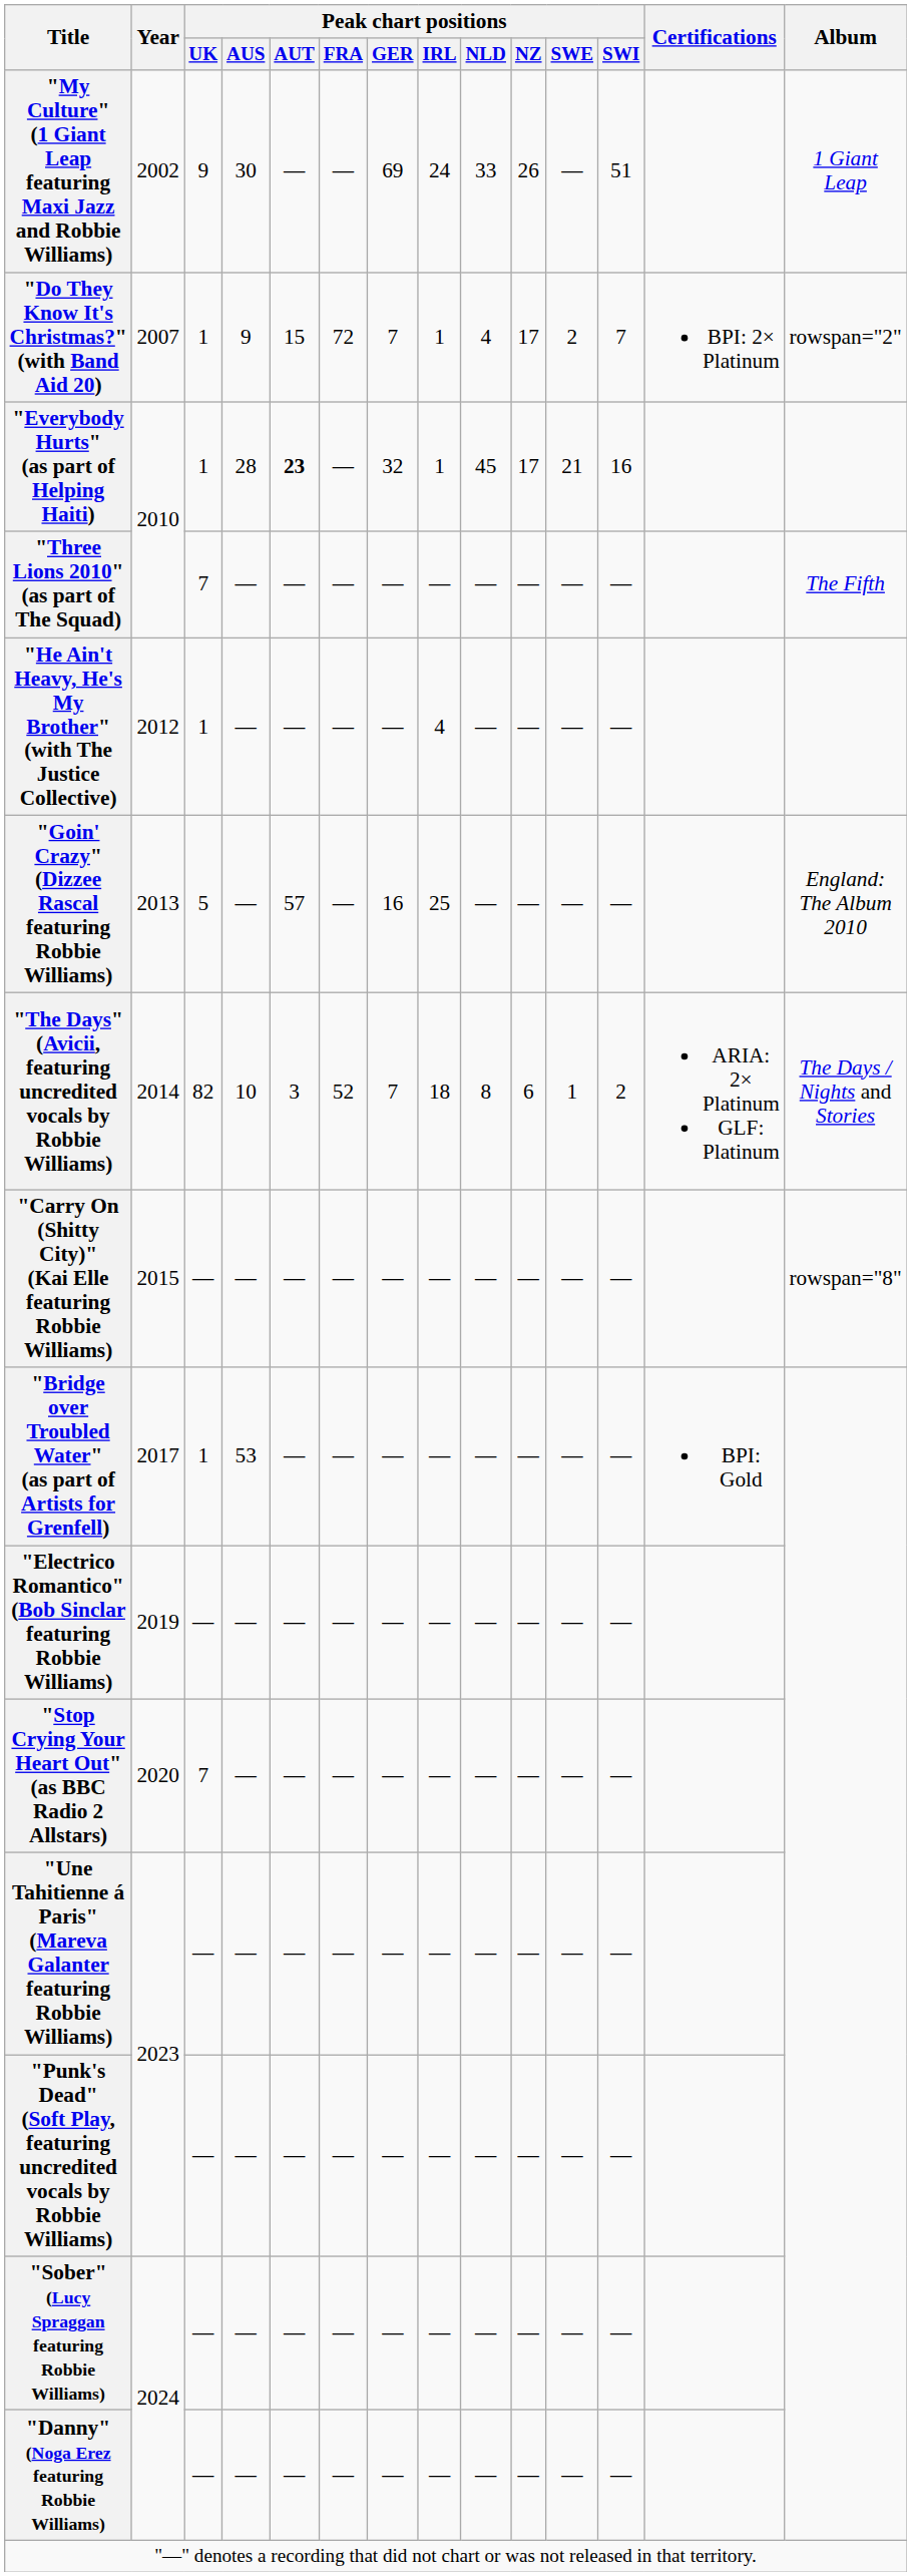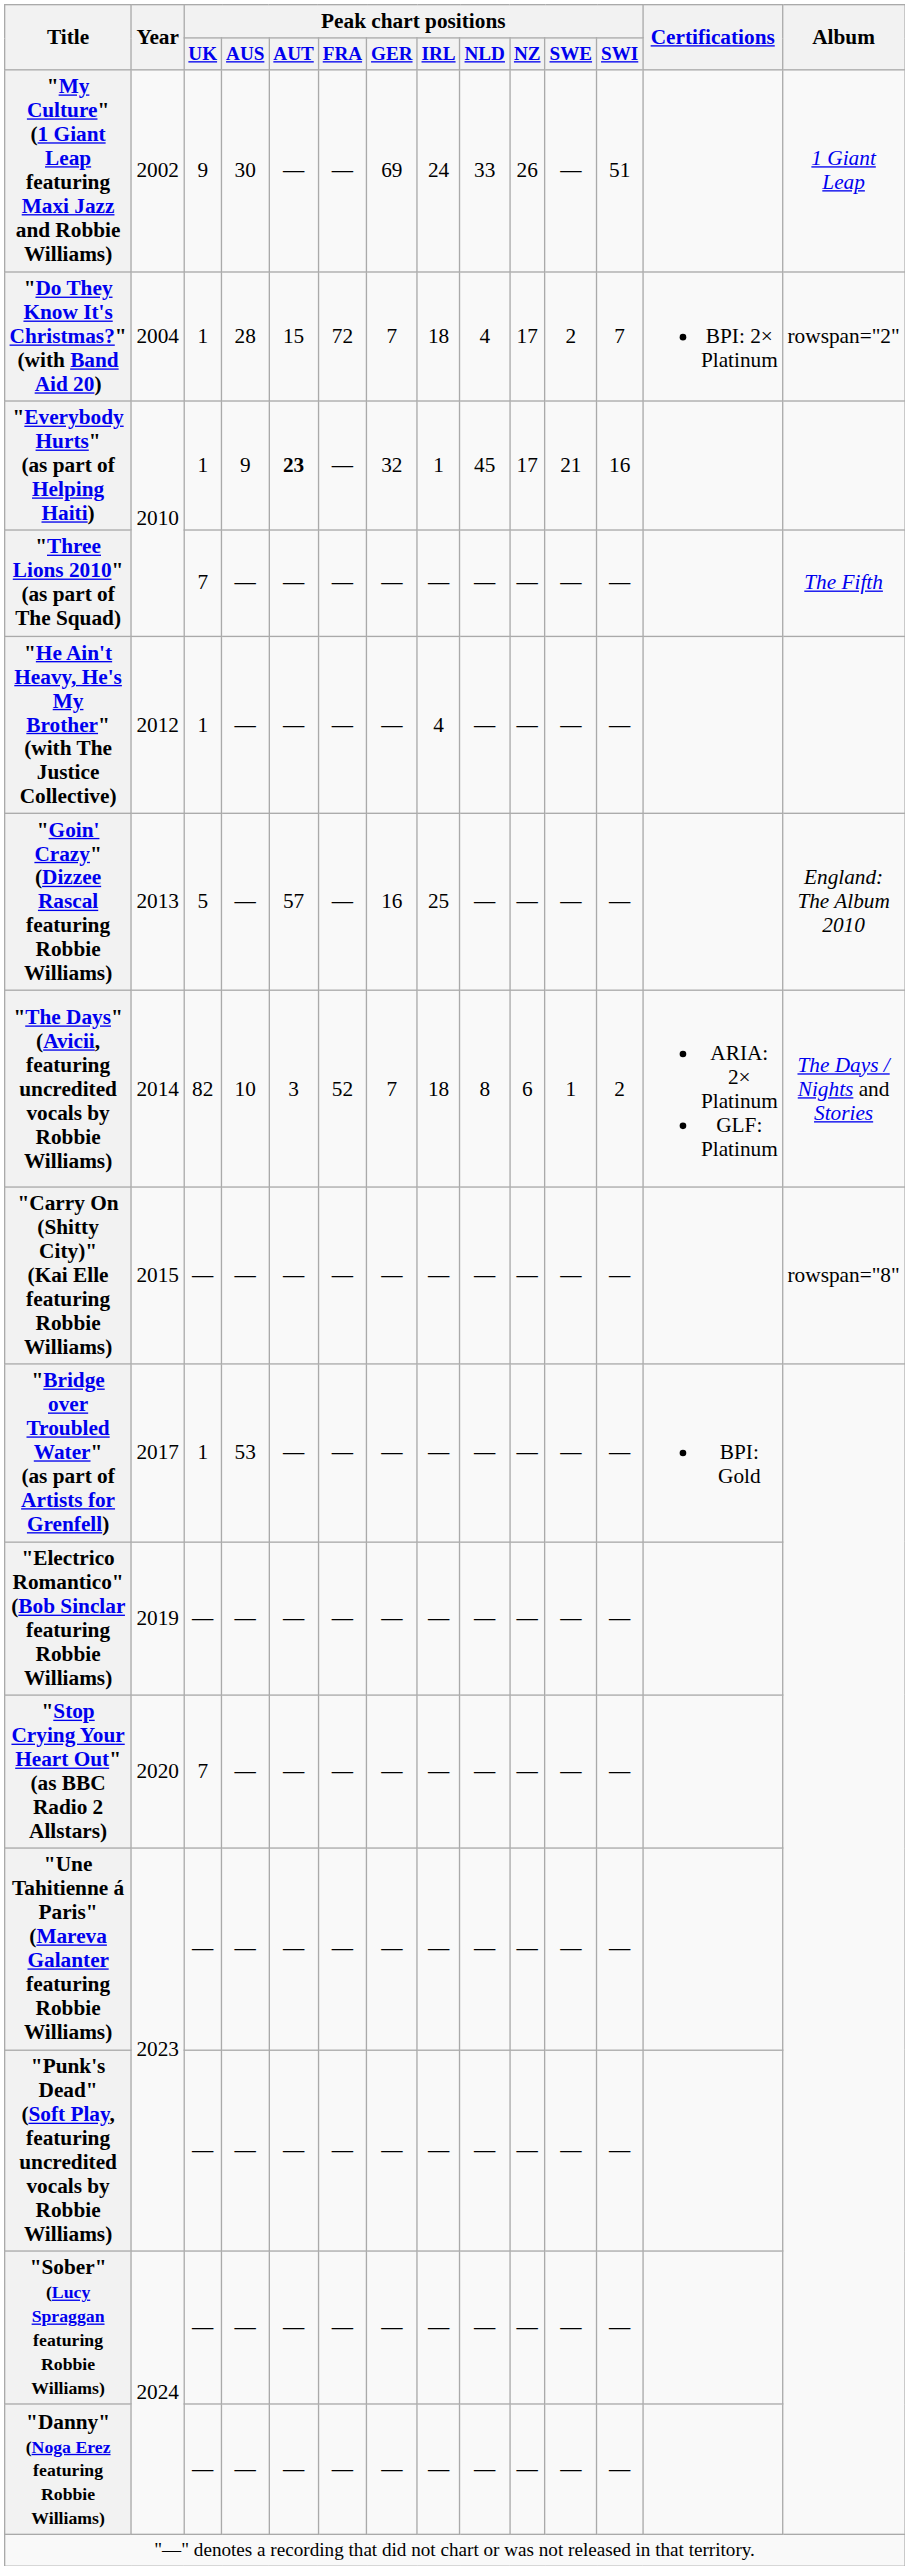"Do They Know It's Christmas?" (with Band Aid 20) | Year: 2007 -> 2004
"Do They Know It's Christmas?" (with Band Aid 20) | Peak chart positions / AUS: 9 -> 28
"Do They Know It's Christmas?" (with Band Aid 20) | Peak chart positions / IRL: 1 -> 18
"Everybody Hurts" (as part of Helping Haiti) | Peak chart positions / AUS: 28 -> 9
